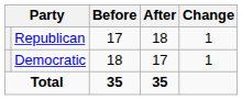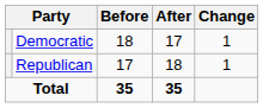rows swapped: Republican <-> Democratic
